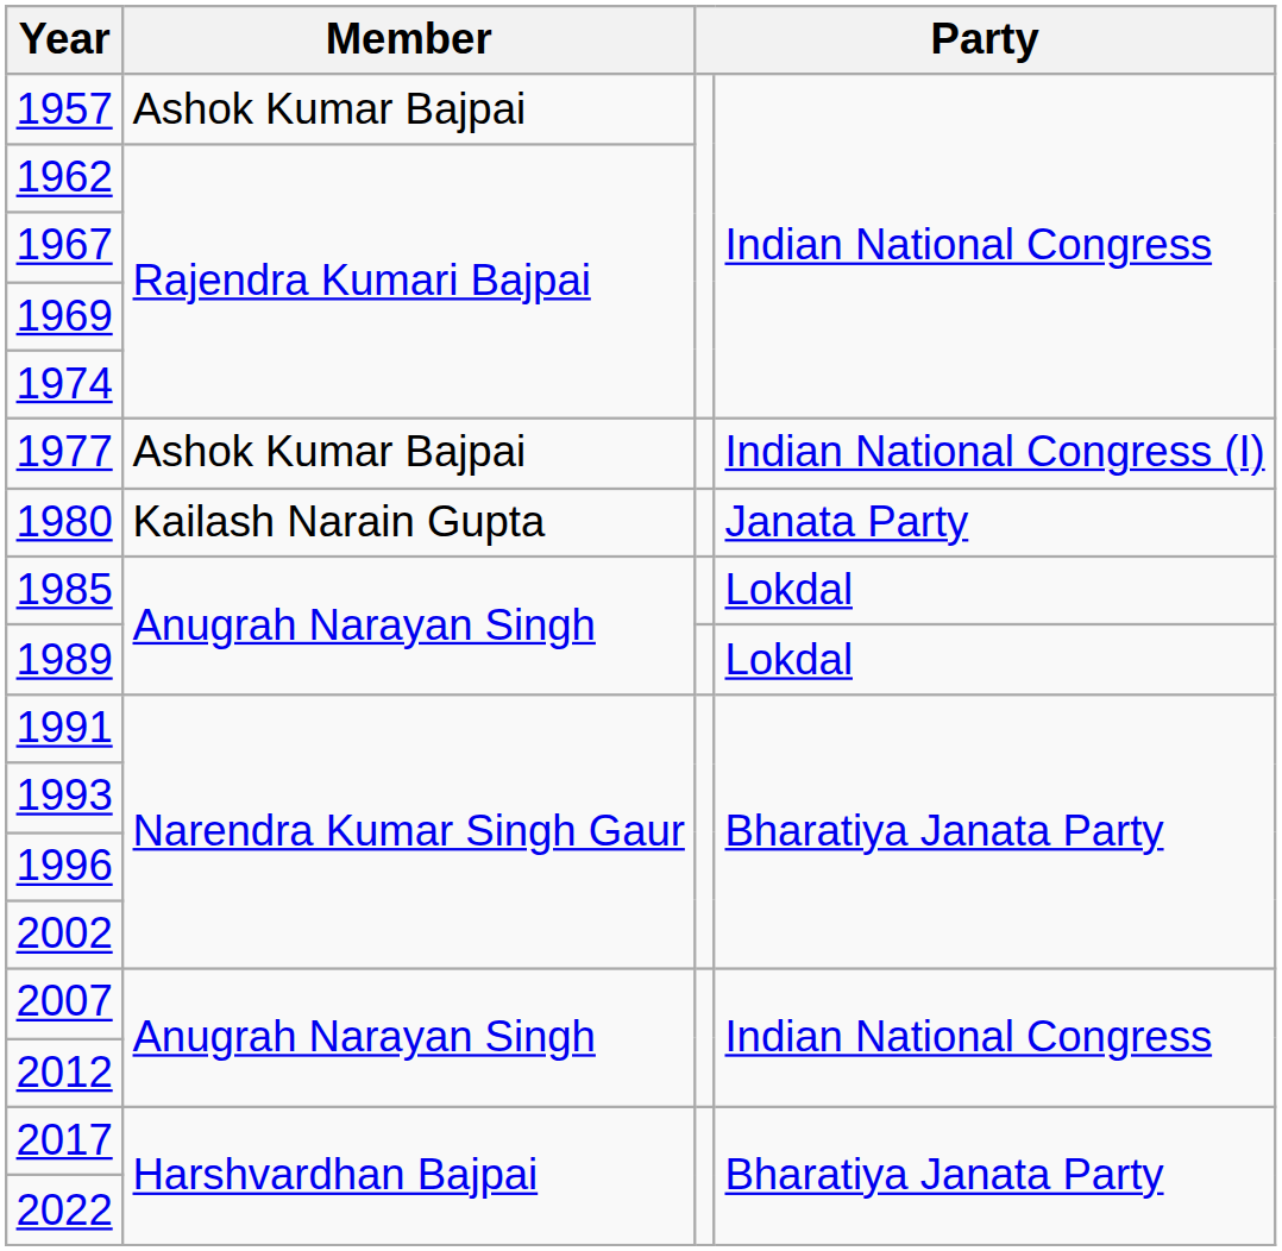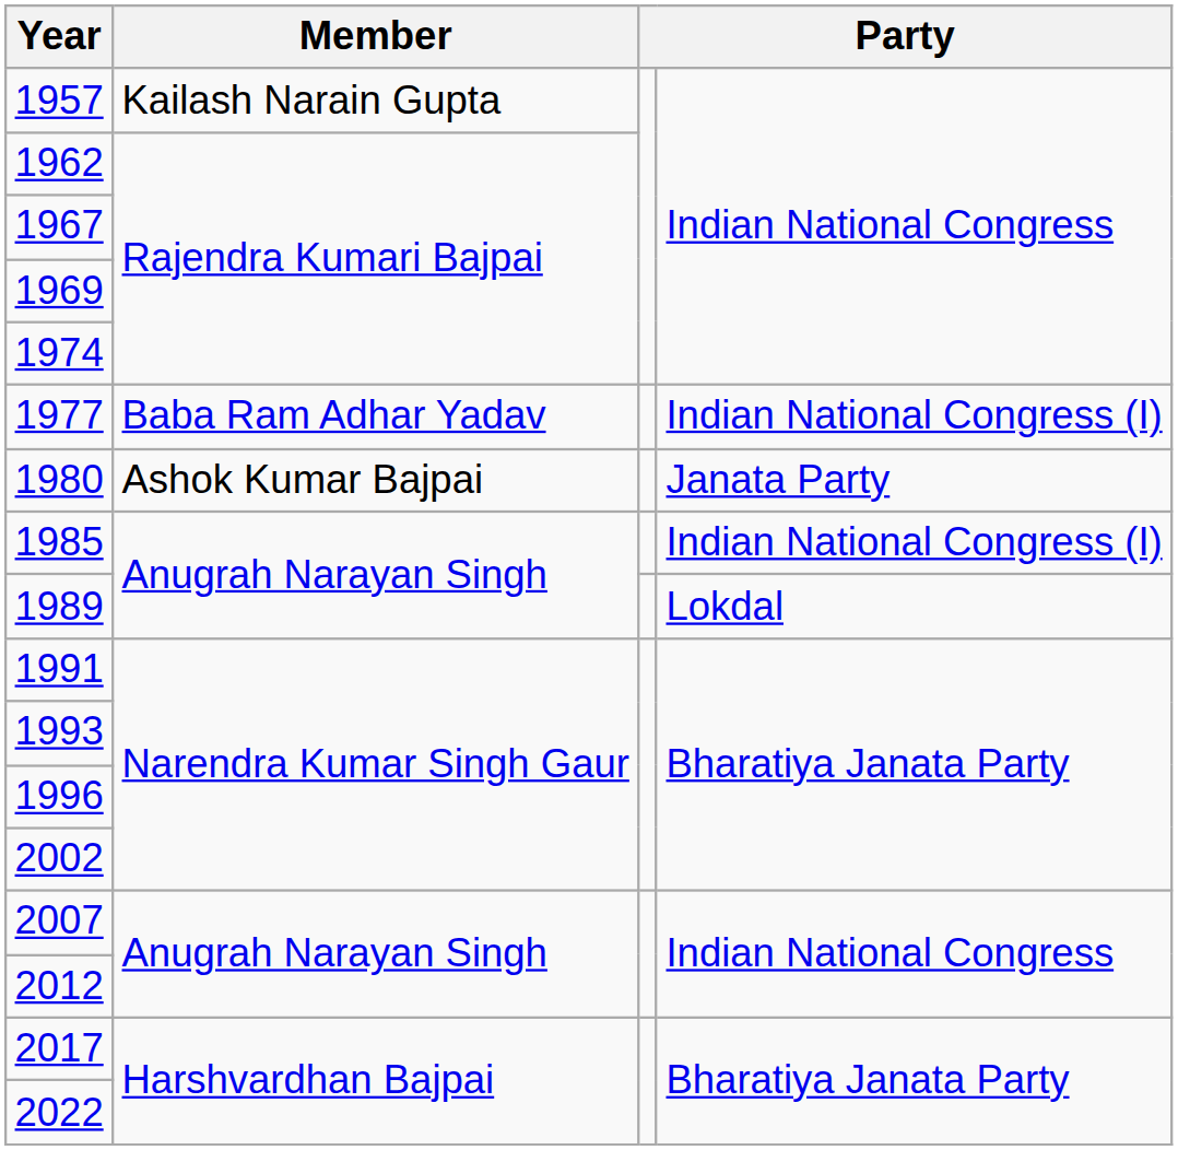1957 | Member: Ashok Kumar Bajpai -> Kailash Narain Gupta
1977 | Member: Ashok Kumar Bajpai -> Baba Ram Adhar Yadav
1980 | Member: Kailash Narain Gupta -> Ashok Kumar Bajpai
1985 | column 4: Lokdal -> Indian National Congress (I)
